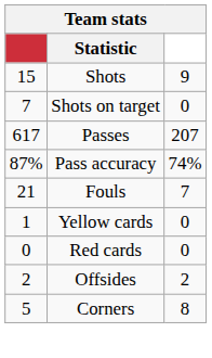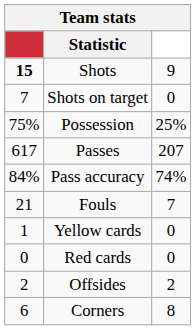Shots | column 1: normal -> bold
+ row: 75% | Possession | 25%
Pass accuracy | column 1: 87% -> 84%
Corners | column 1: 5 -> 6
